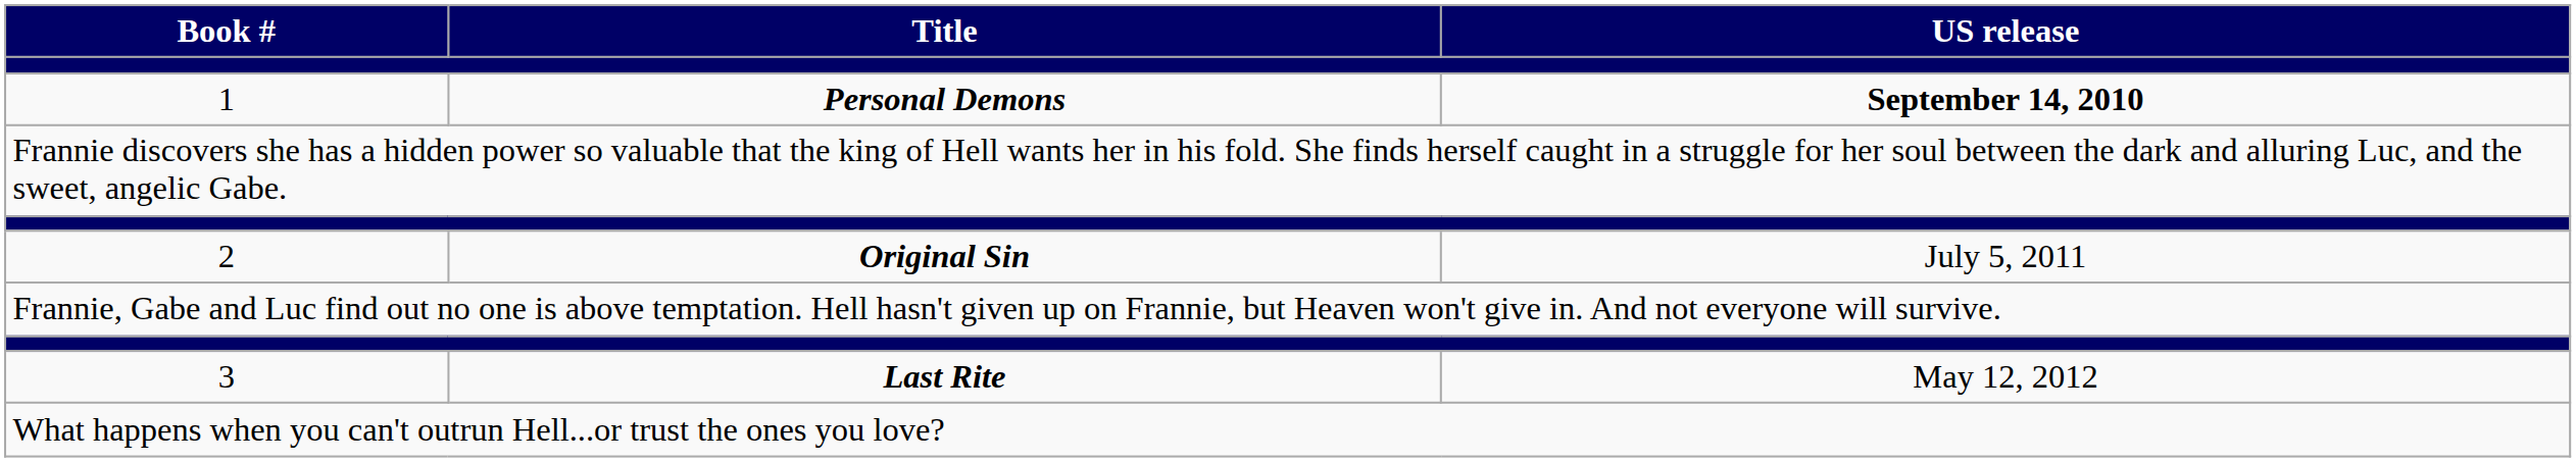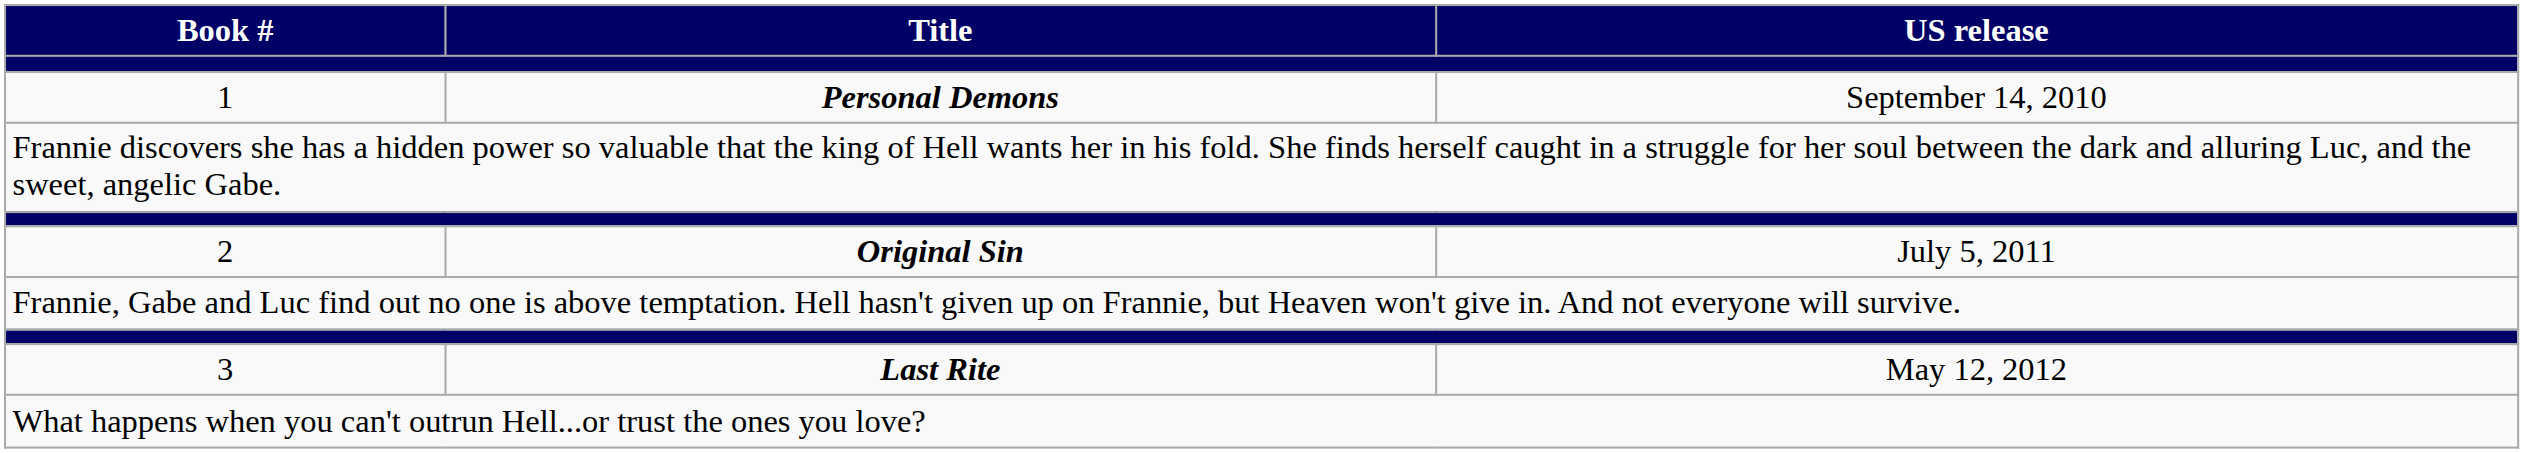1 | US release: bold -> normal
